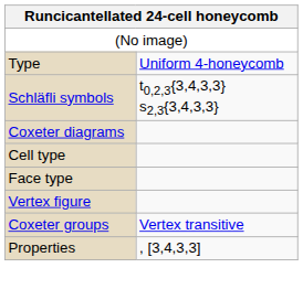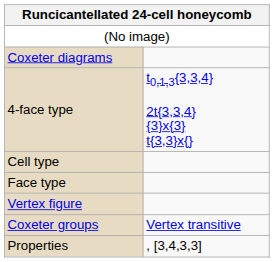- row: Type | Uniform 4-honeycomb
- row: Schläfli symbols | t0,2,3{3,4,3,3} s2,3{3,4,3,3}
+ row: 4-face type | t0,1,3{3,3,4} 2t{3,3,4} {3}x{3} t{3,3}x{}
